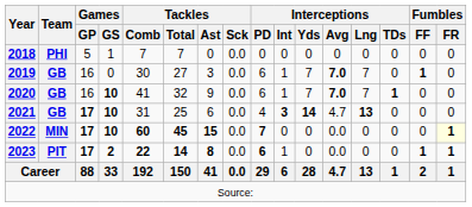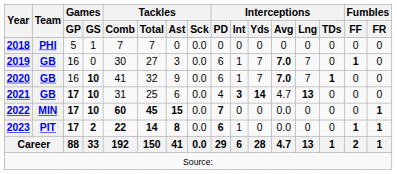2022 | Fumbles / FR: lightyellow background -> no background
